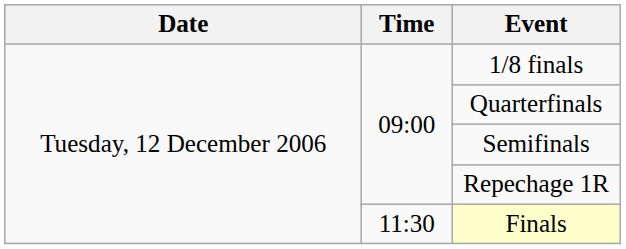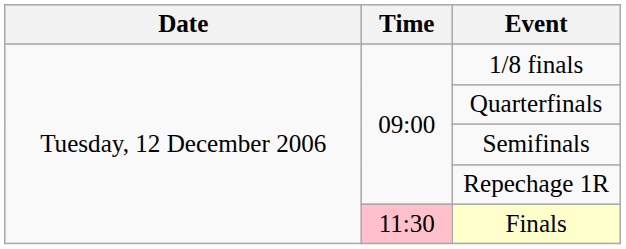Finals | Time: no background -> pink background
